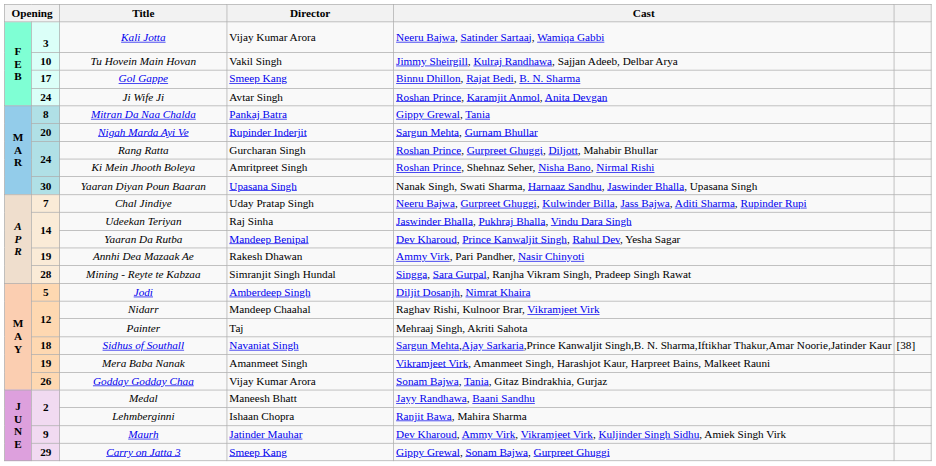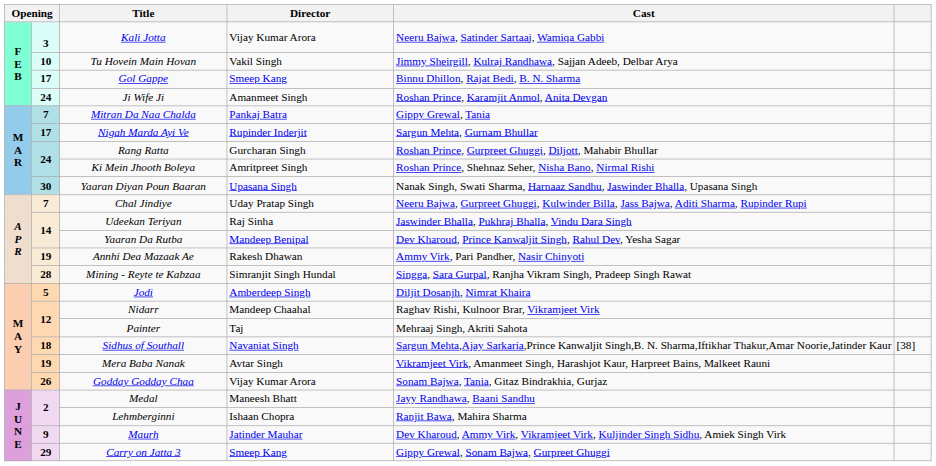Ji Wife Ji | Director: Avtar Singh -> Amanmeet Singh
Mitran Da Naa Chalda | column 2: 8 -> 7
Nigah Marda Ayi Ve | column 2: 20 -> 17
Mera Baba Nanak | Director: Amanmeet Singh -> Avtar Singh
